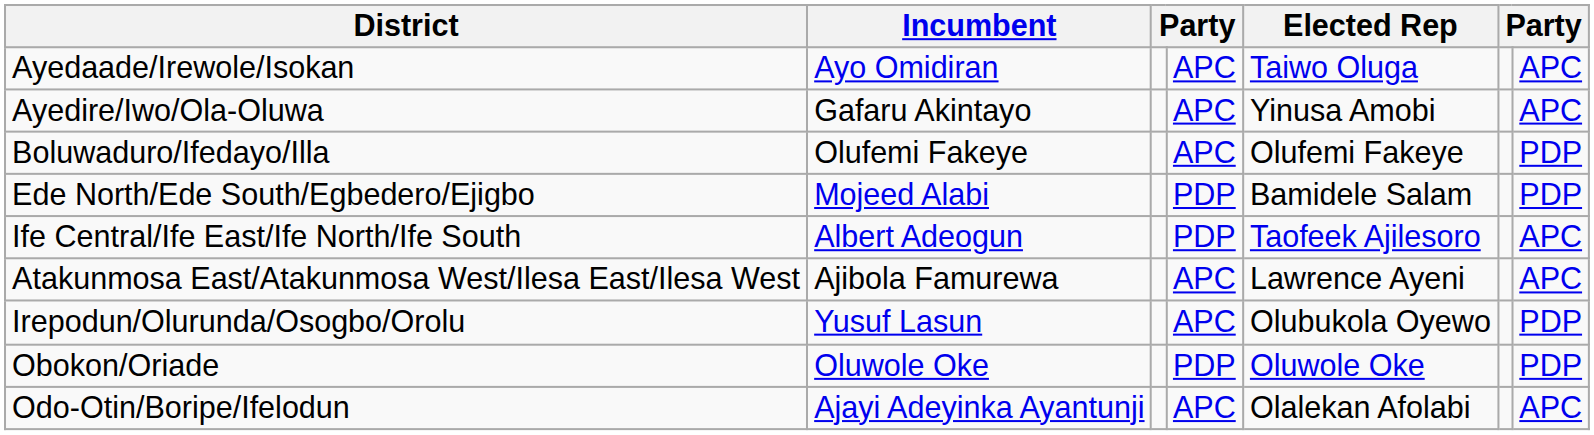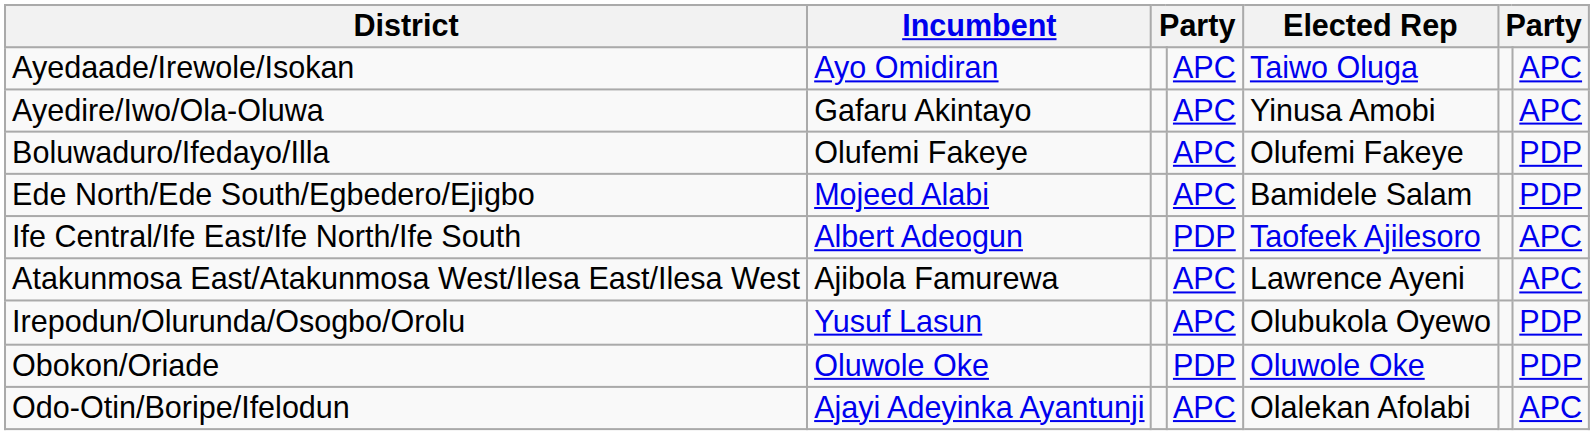Ede North/Ede South/Egbedero/Ejigbo | column 4: PDP -> APC
